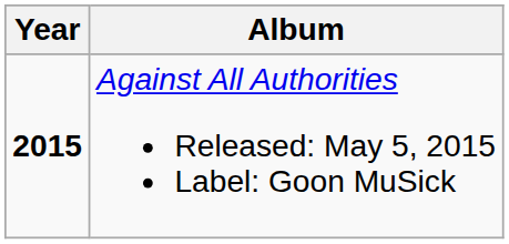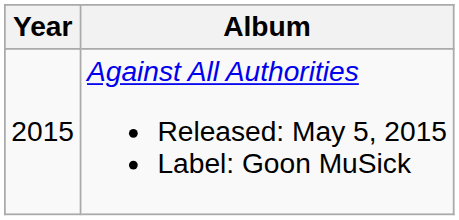row 2 | Year: bold -> normal
